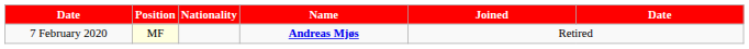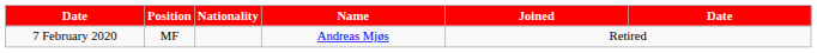7 February 2020 | Position: lightyellow background -> no background
7 February 2020 | Name: bold -> normal
